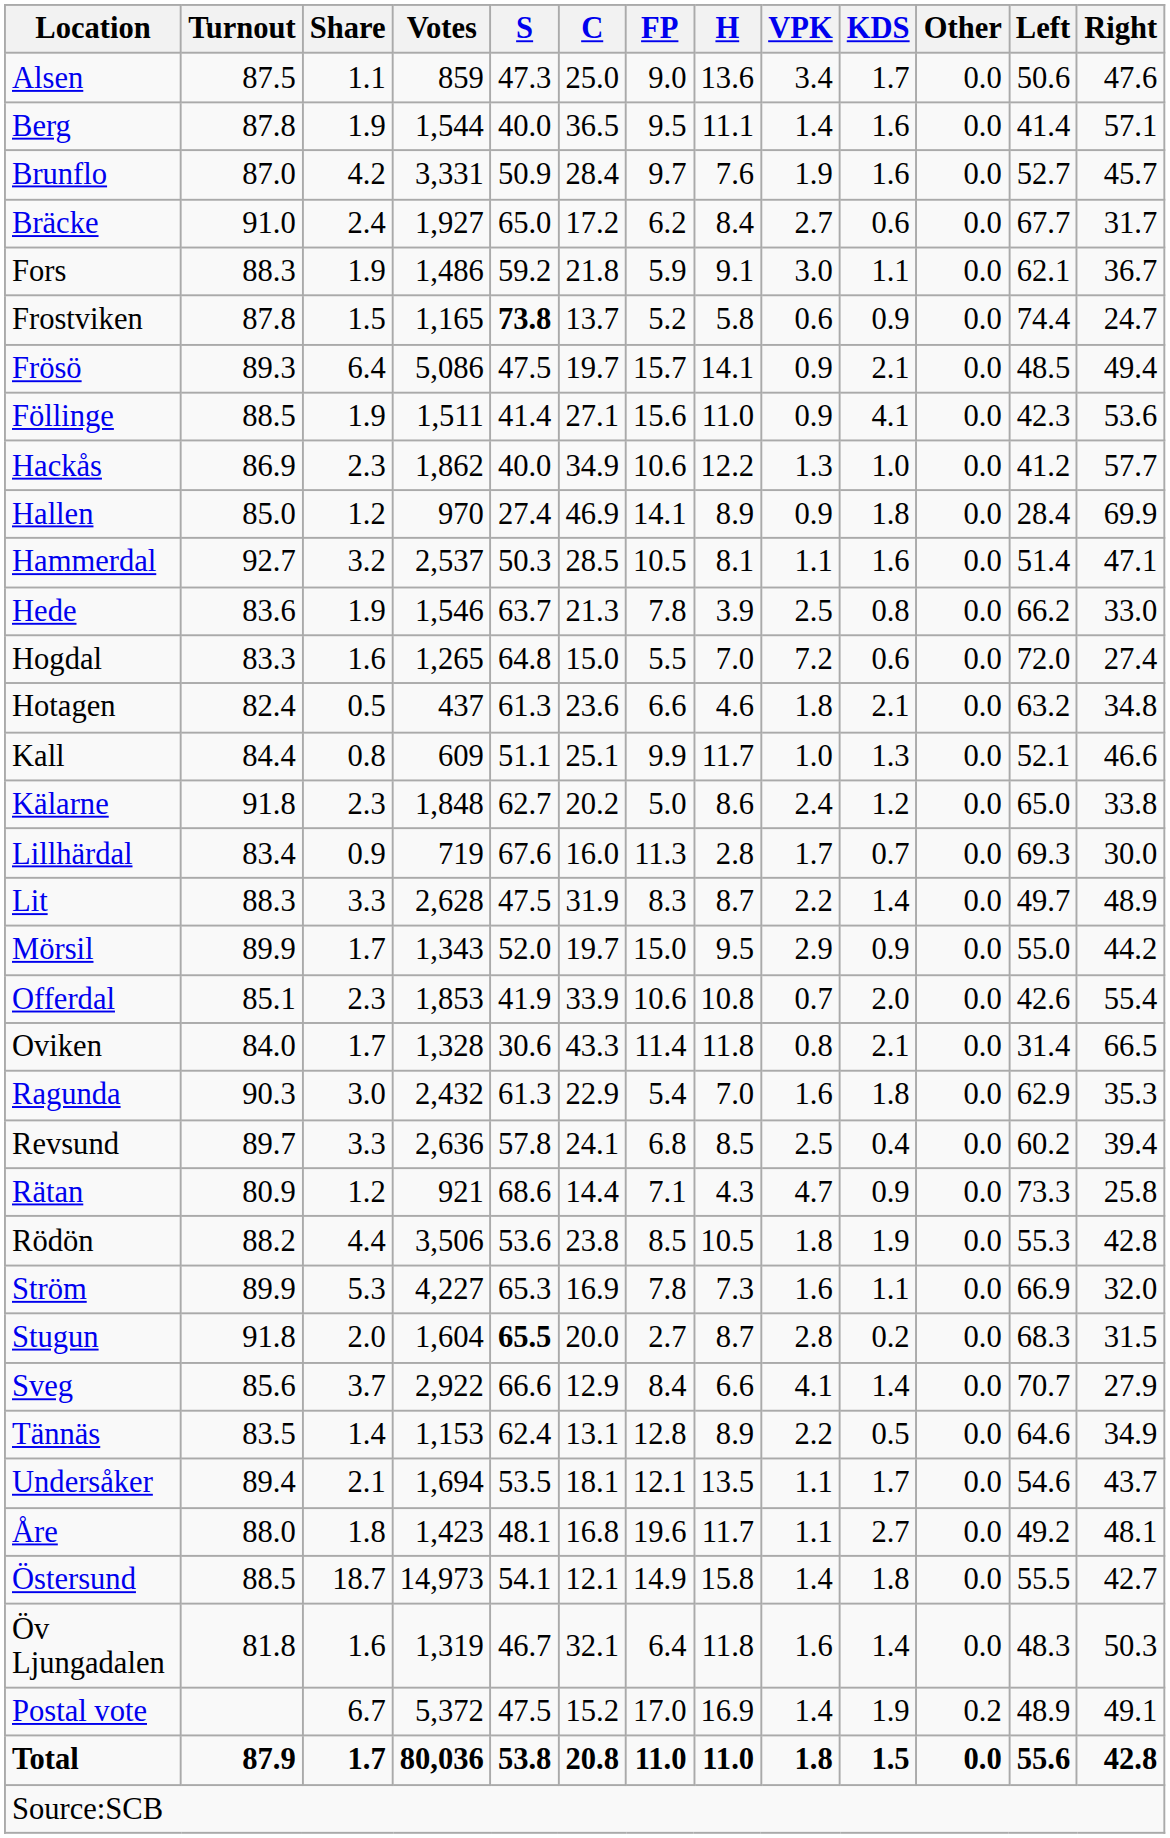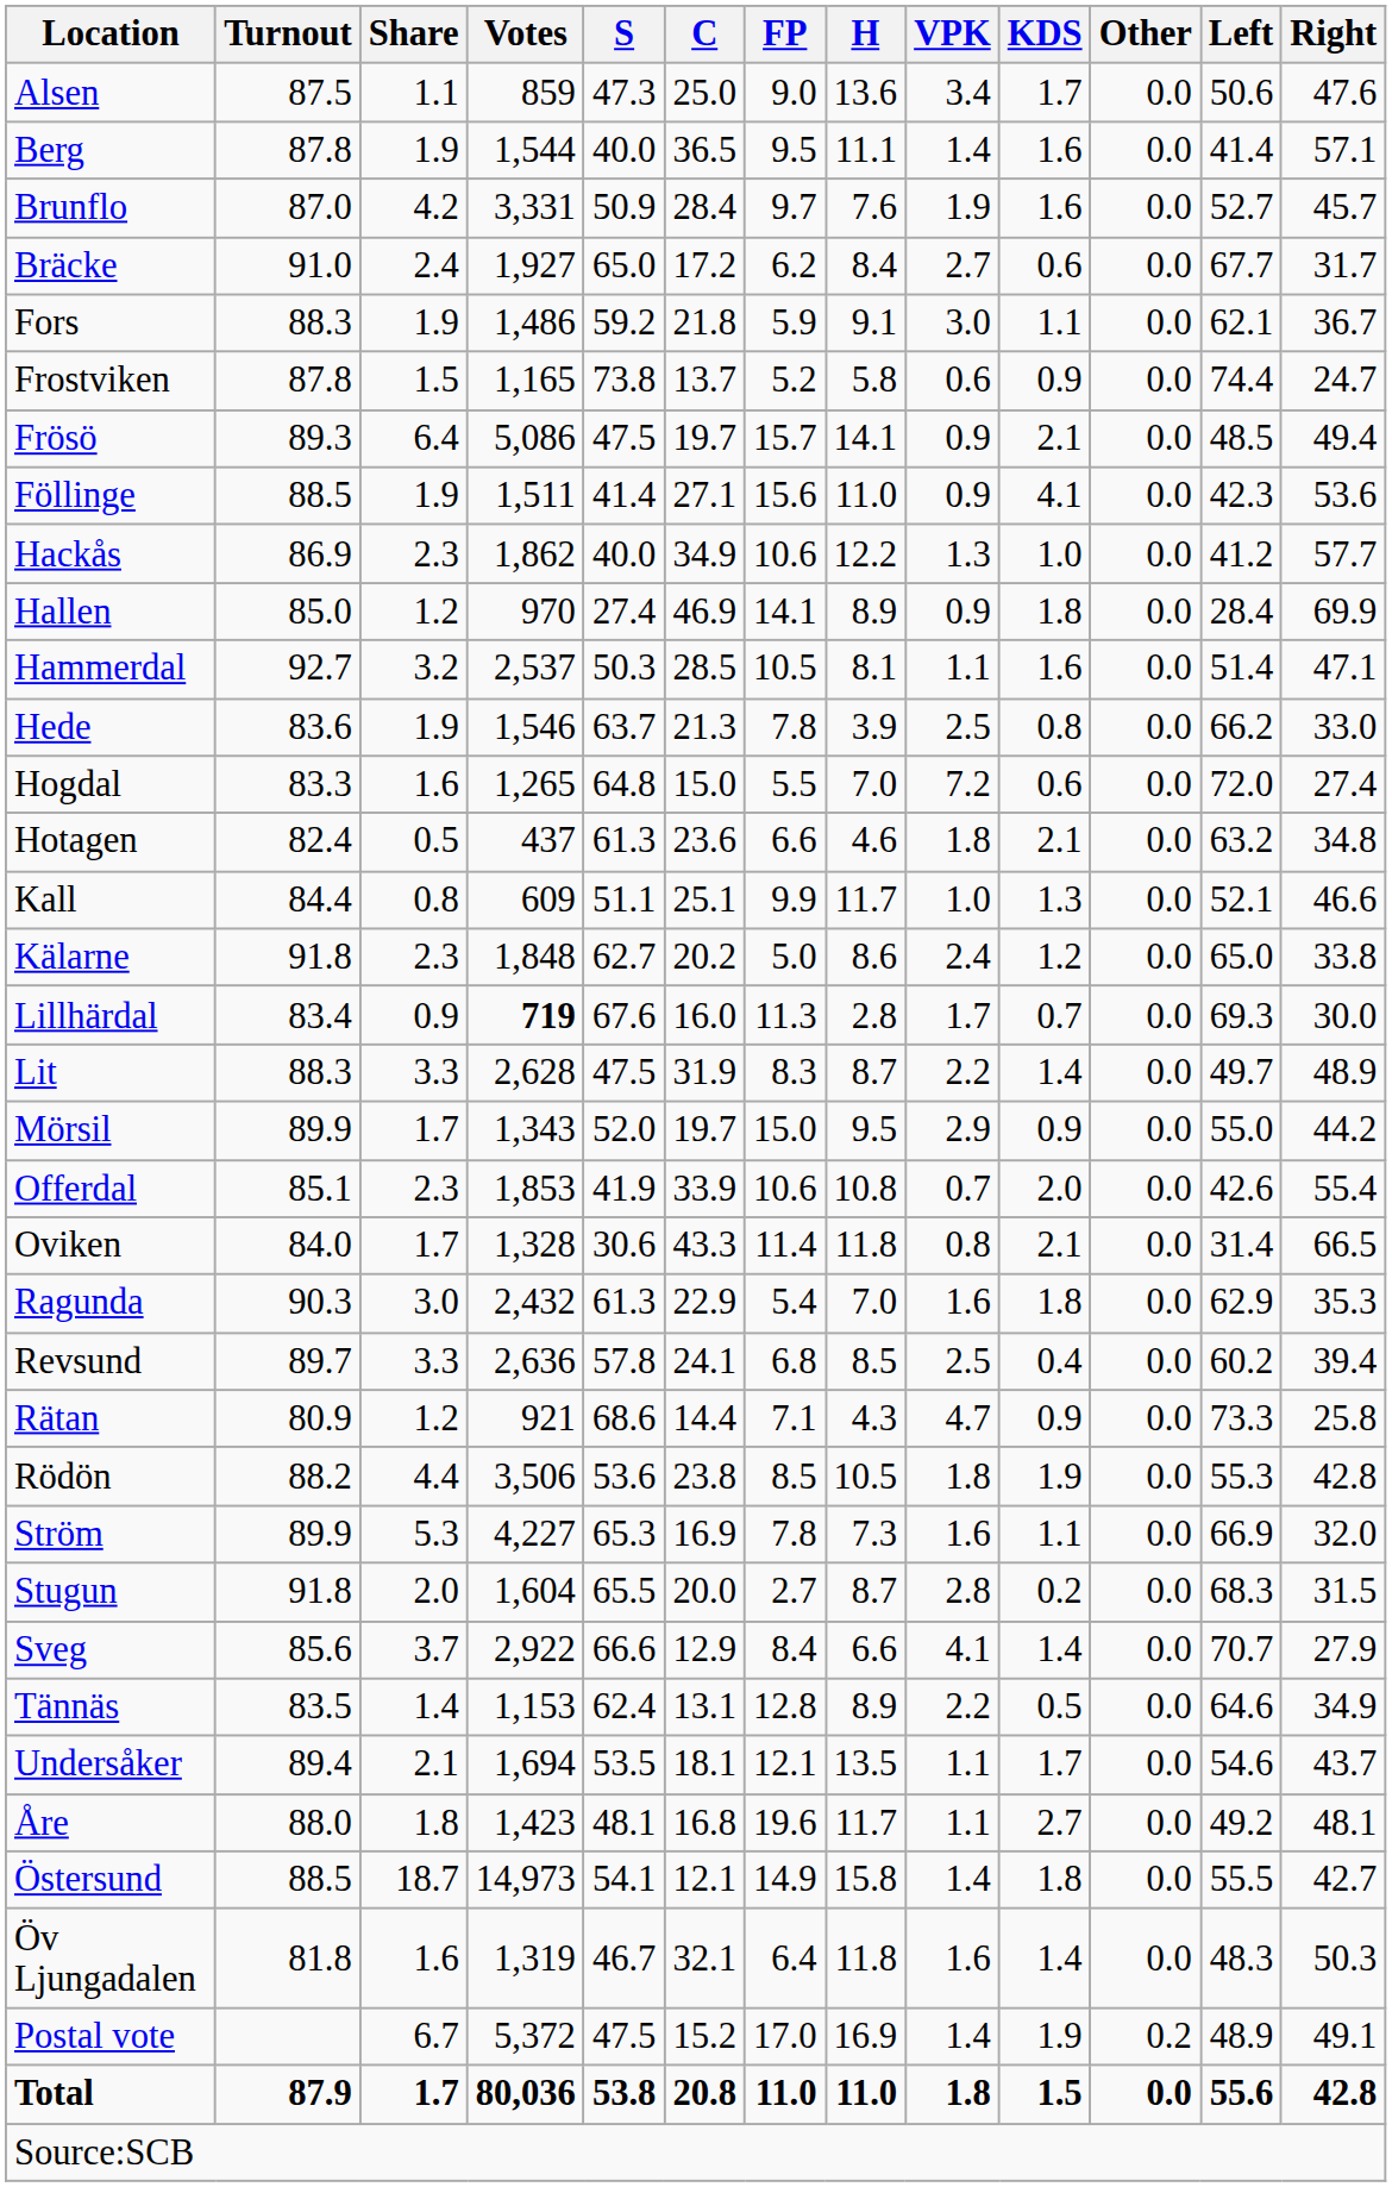Frostviken | S: bold -> normal
Lillhärdal | Votes: normal -> bold
Stugun | S: bold -> normal
